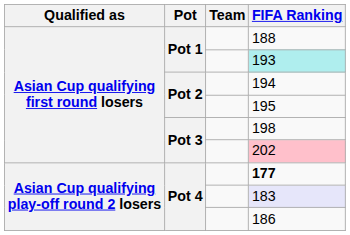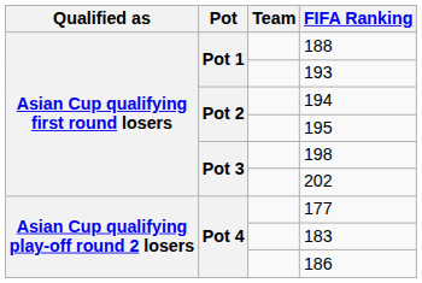193 | FIFA Ranking: paleturquoise background -> no background
202 | FIFA Ranking: pink background -> no background
177 | FIFA Ranking: bold -> normal
183 | FIFA Ranking: lavender background -> no background
